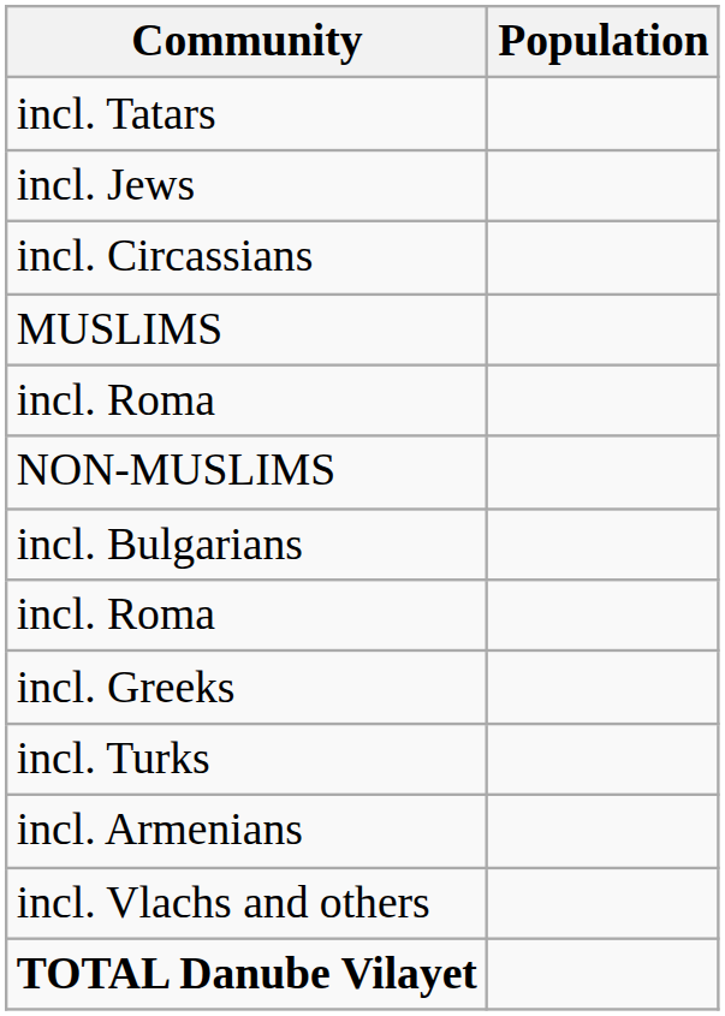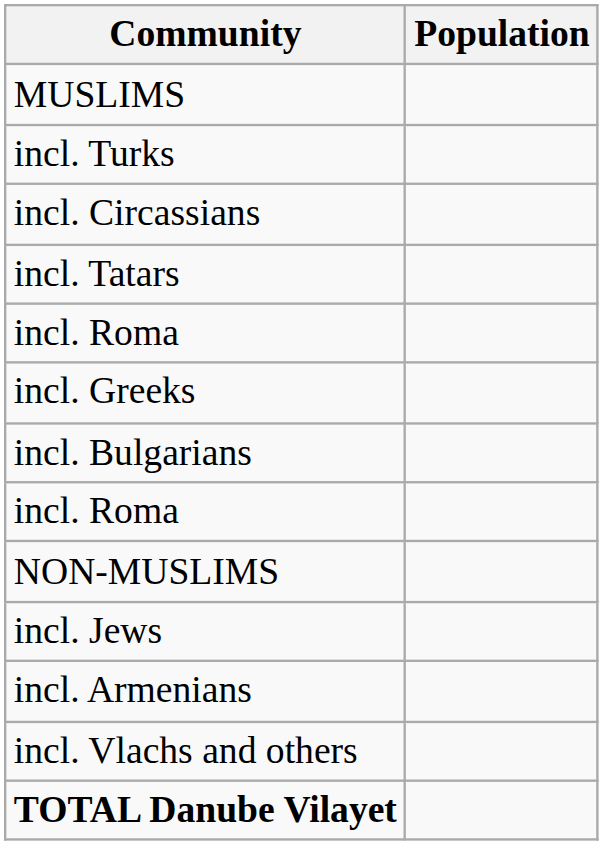row 2 | Community: incl. Tatars -> MUSLIMS
row 3 | Community: incl. Jews -> incl. Turks
row 5 | Community: MUSLIMS -> incl. Tatars
row 7 | Community: NON-MUSLIMS -> incl. Greeks
row 10 | Community: incl. Greeks -> NON-MUSLIMS
row 11 | Community: incl. Turks -> incl. Jews
